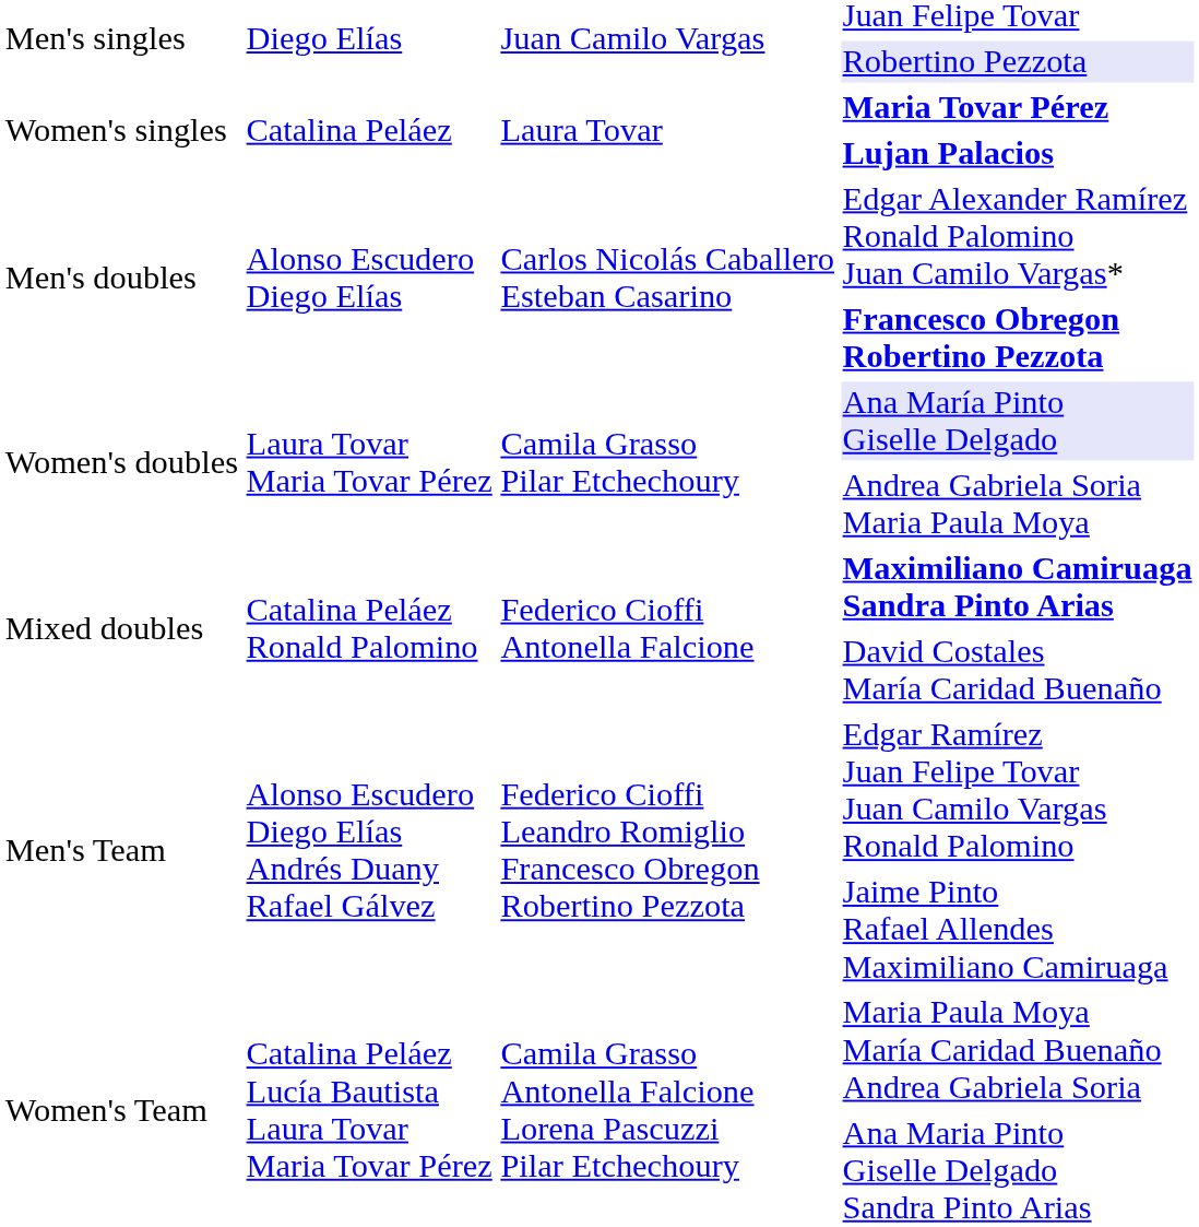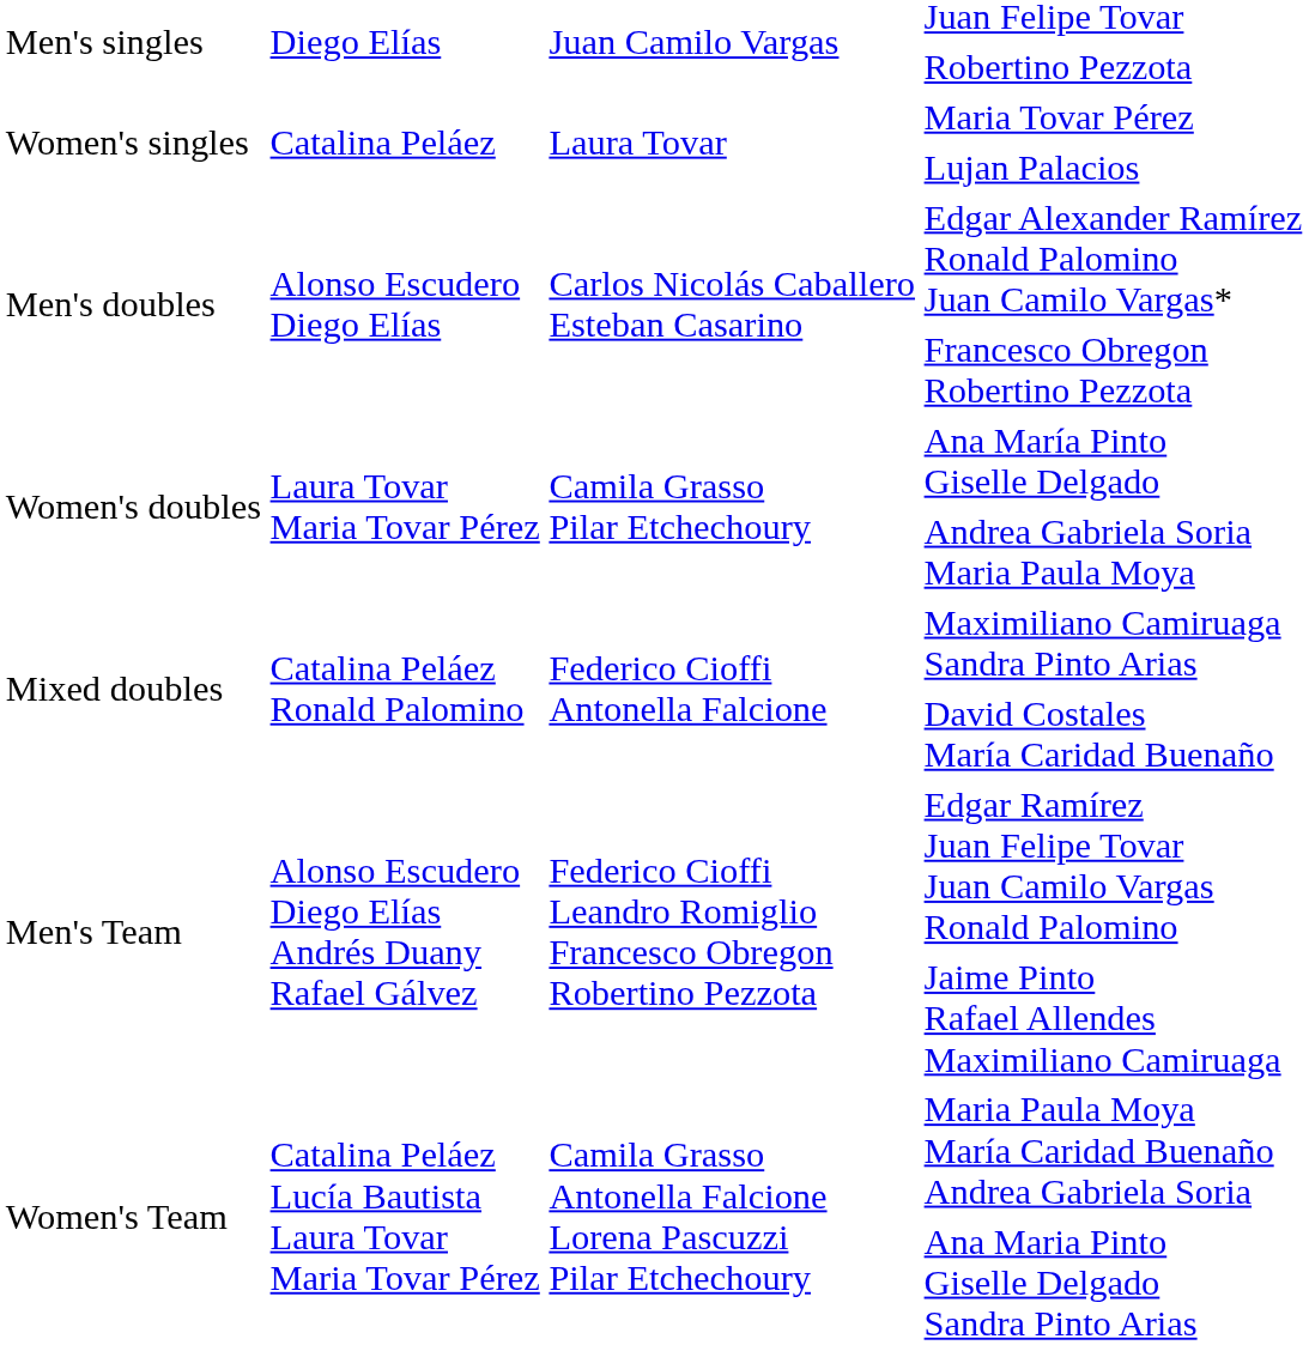Robertino Pezzota | column 4: lavender background -> no background
Maria Tovar Pérez | column 4: bold -> normal
Lujan Palacios | column 4: bold -> normal
Francesco Obregon Robertino Pezzota | column 4: bold -> normal
Ana María Pinto Giselle Delgado | column 4: lavender background -> no background
Maximiliano Camiruaga Sandra Pinto Arias | column 4: bold -> normal
